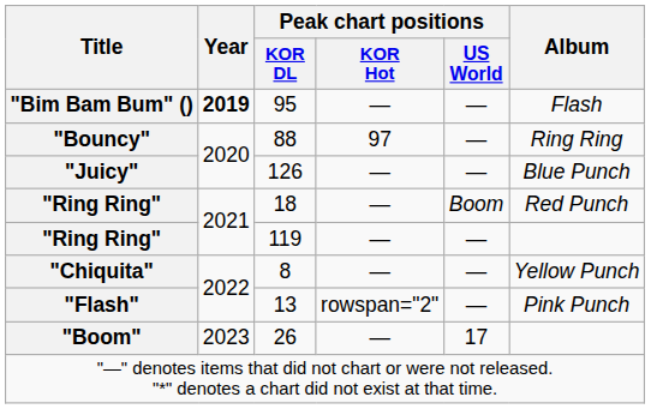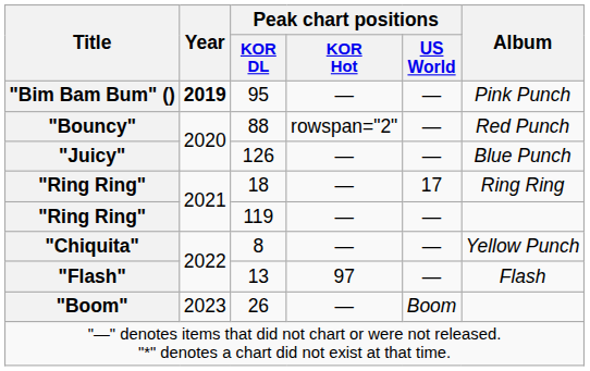95 | Album: Flash -> Pink Punch
88 | Peak chart positions / KOR Hot: 97 -> rowspan="2"
88 | Album: Ring Ring -> Red Punch
18 | Peak chart positions / US World: Boom -> 17
18 | Album: Red Punch -> Ring Ring
13 | Peak chart positions / KOR Hot: rowspan="2" -> 97
13 | Album: Pink Punch -> Flash
26 | Peak chart positions / US World: 17 -> Boom
